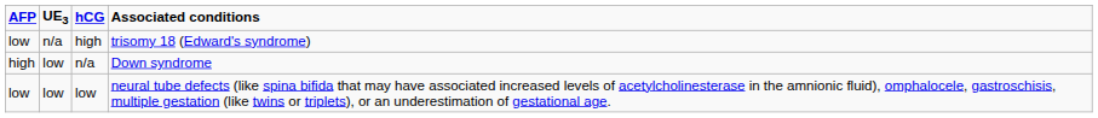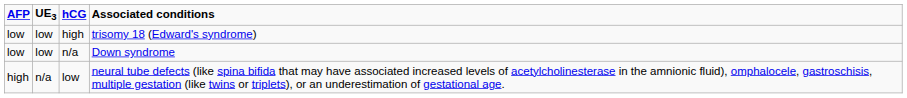row 2 | UE3: n/a -> low
row 3 | AFP: high -> low
row 4 | AFP: low -> high
row 4 | UE3: low -> n/a
